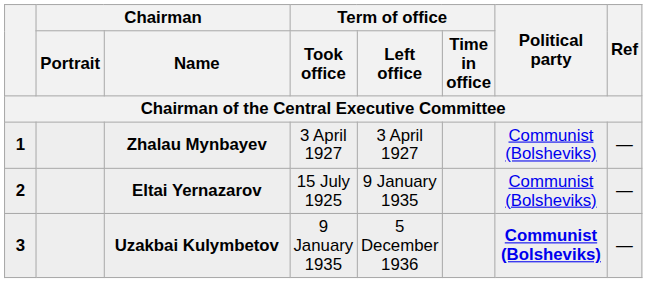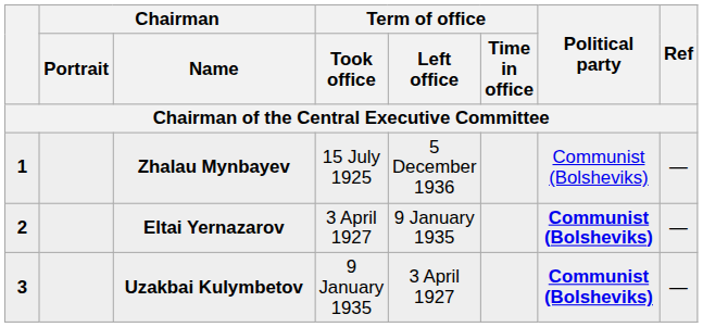Zhalau Mynbayev | Term of office / Took office: 3 April 1927 -> 15 July 1925
Zhalau Mynbayev | Term of office / Left office: 3 April 1927 -> 5 December 1936
Eltai Yernazarov | Term of office / Took office: 15 July 1925 -> 3 April 1927
Eltai Yernazarov | Political party: normal -> bold
Uzakbai Kulymbetov | Term of office / Left office: 5 December 1936 -> 3 April 1927
